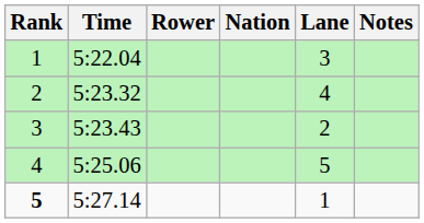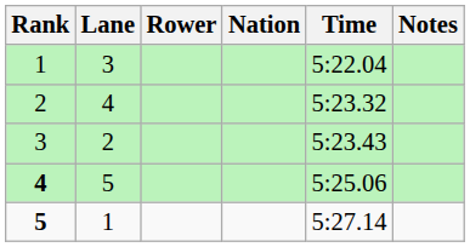columns swapped: Lane <-> Time
row 5 | Rank: normal -> bold
